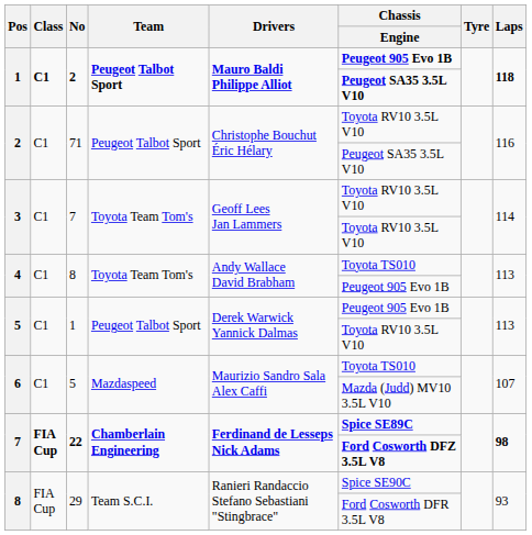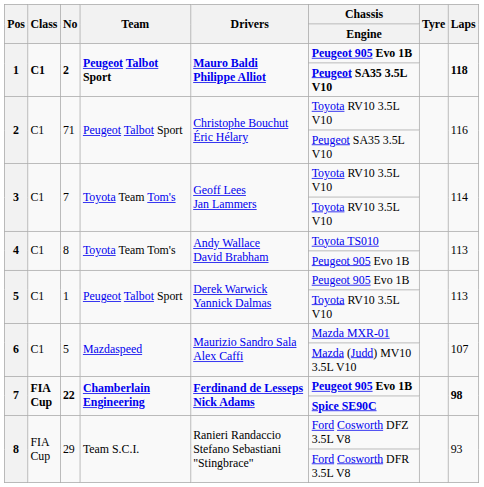row 13 | Chassis / Engine: Toyota TS010 -> Mazda MXR-01
row 15 | Chassis / Engine: Spice SE89C -> Peugeot 905 Evo 1B
row 16 | Chassis / Engine: Ford Cosworth DFZ 3.5L V8 -> Spice SE90C
row 17 | Chassis / Engine: Spice SE90C -> Ford Cosworth DFZ 3.5L V8
